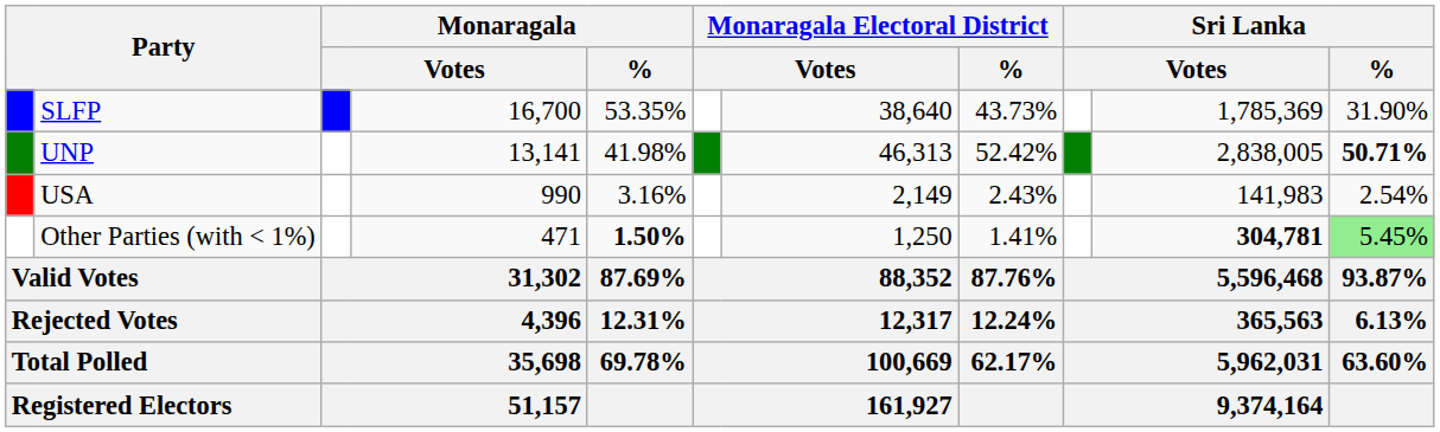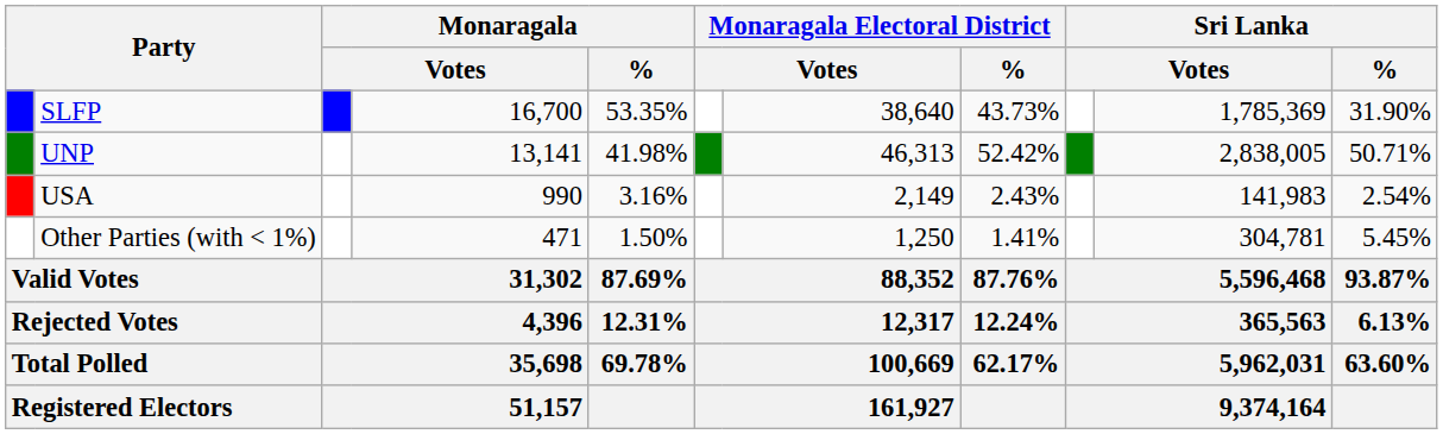UNP | Sri Lanka / %: bold -> normal
Other Parties (with < 1%) | Monaragala / %: bold -> normal
Other Parties (with < 1%) | column 10: bold -> normal
Other Parties (with < 1%) | Sri Lanka / %: lightgreen background -> no background
